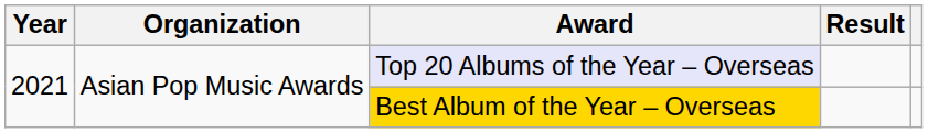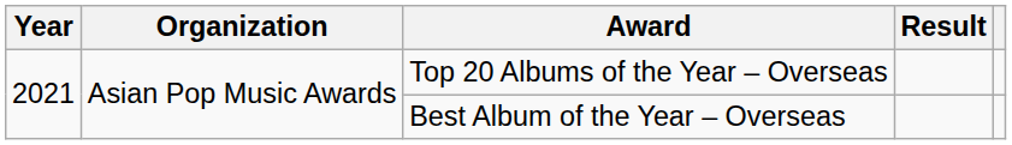Top 20 Albums of the Year – Overseas | Award: lavender background -> no background
Best Album of the Year – Overseas | Award: gold background -> no background
